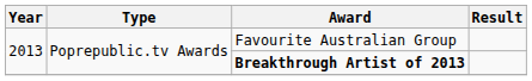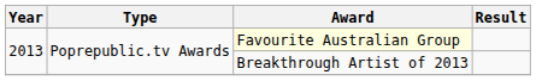Favourite Australian Group | Award: no background -> lightyellow background
Breakthrough Artist of 2013 | Award: bold -> normal
